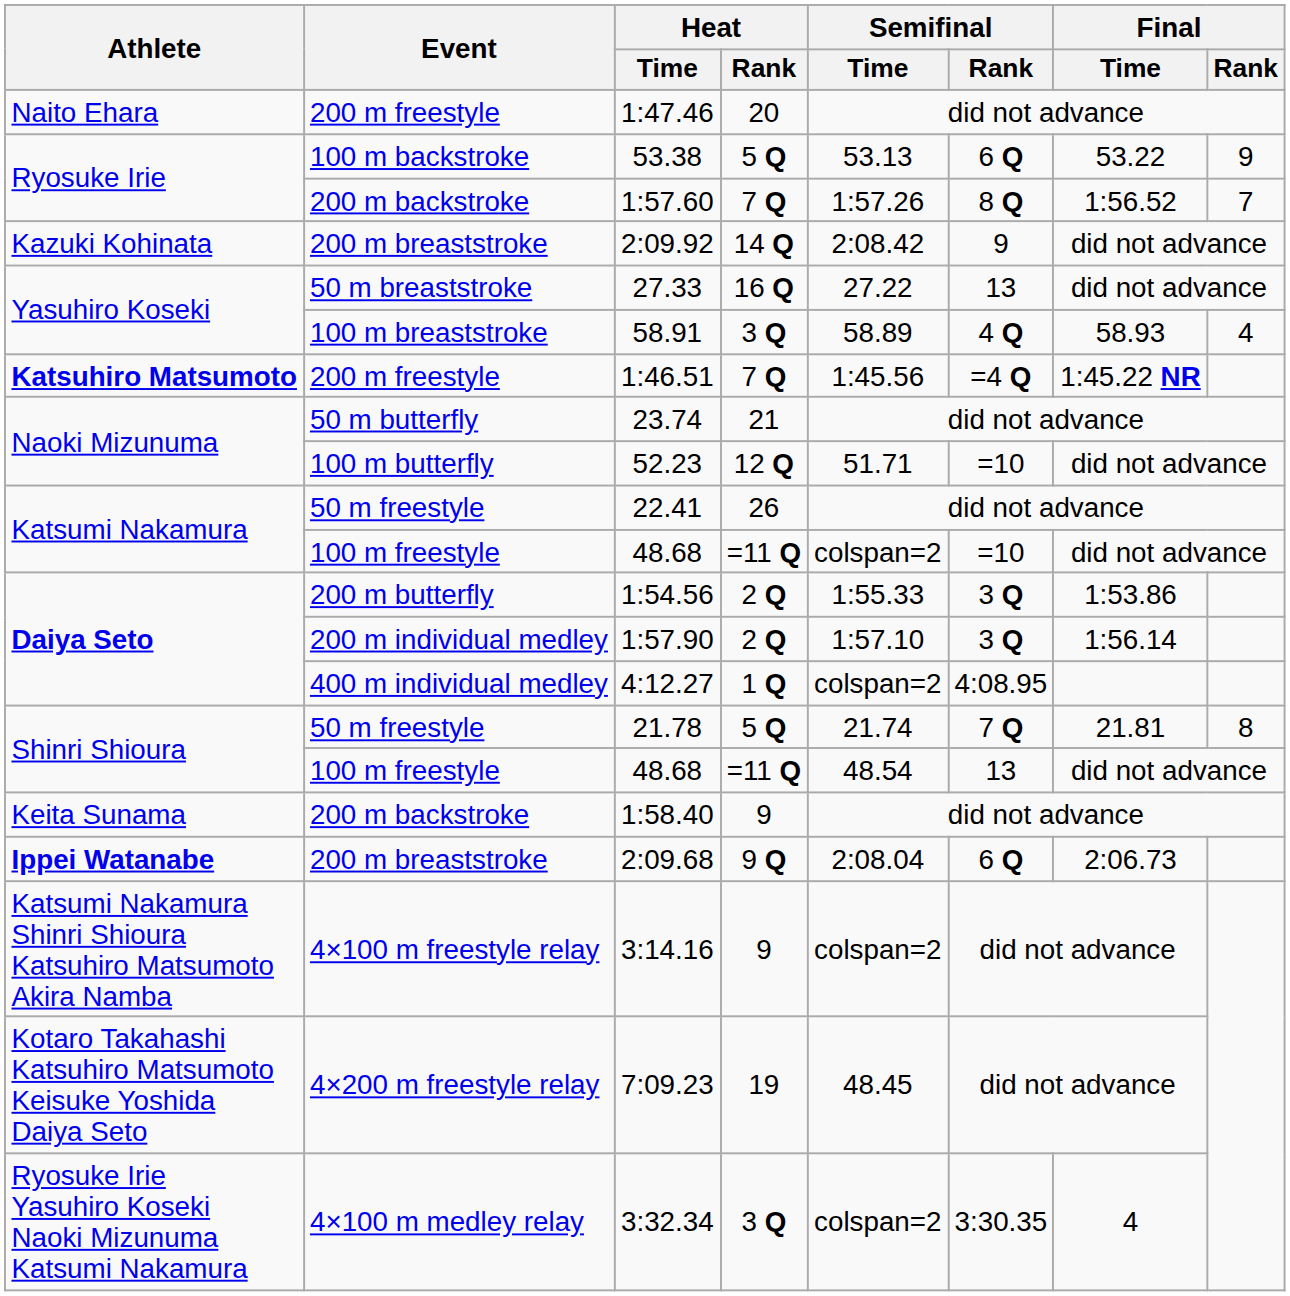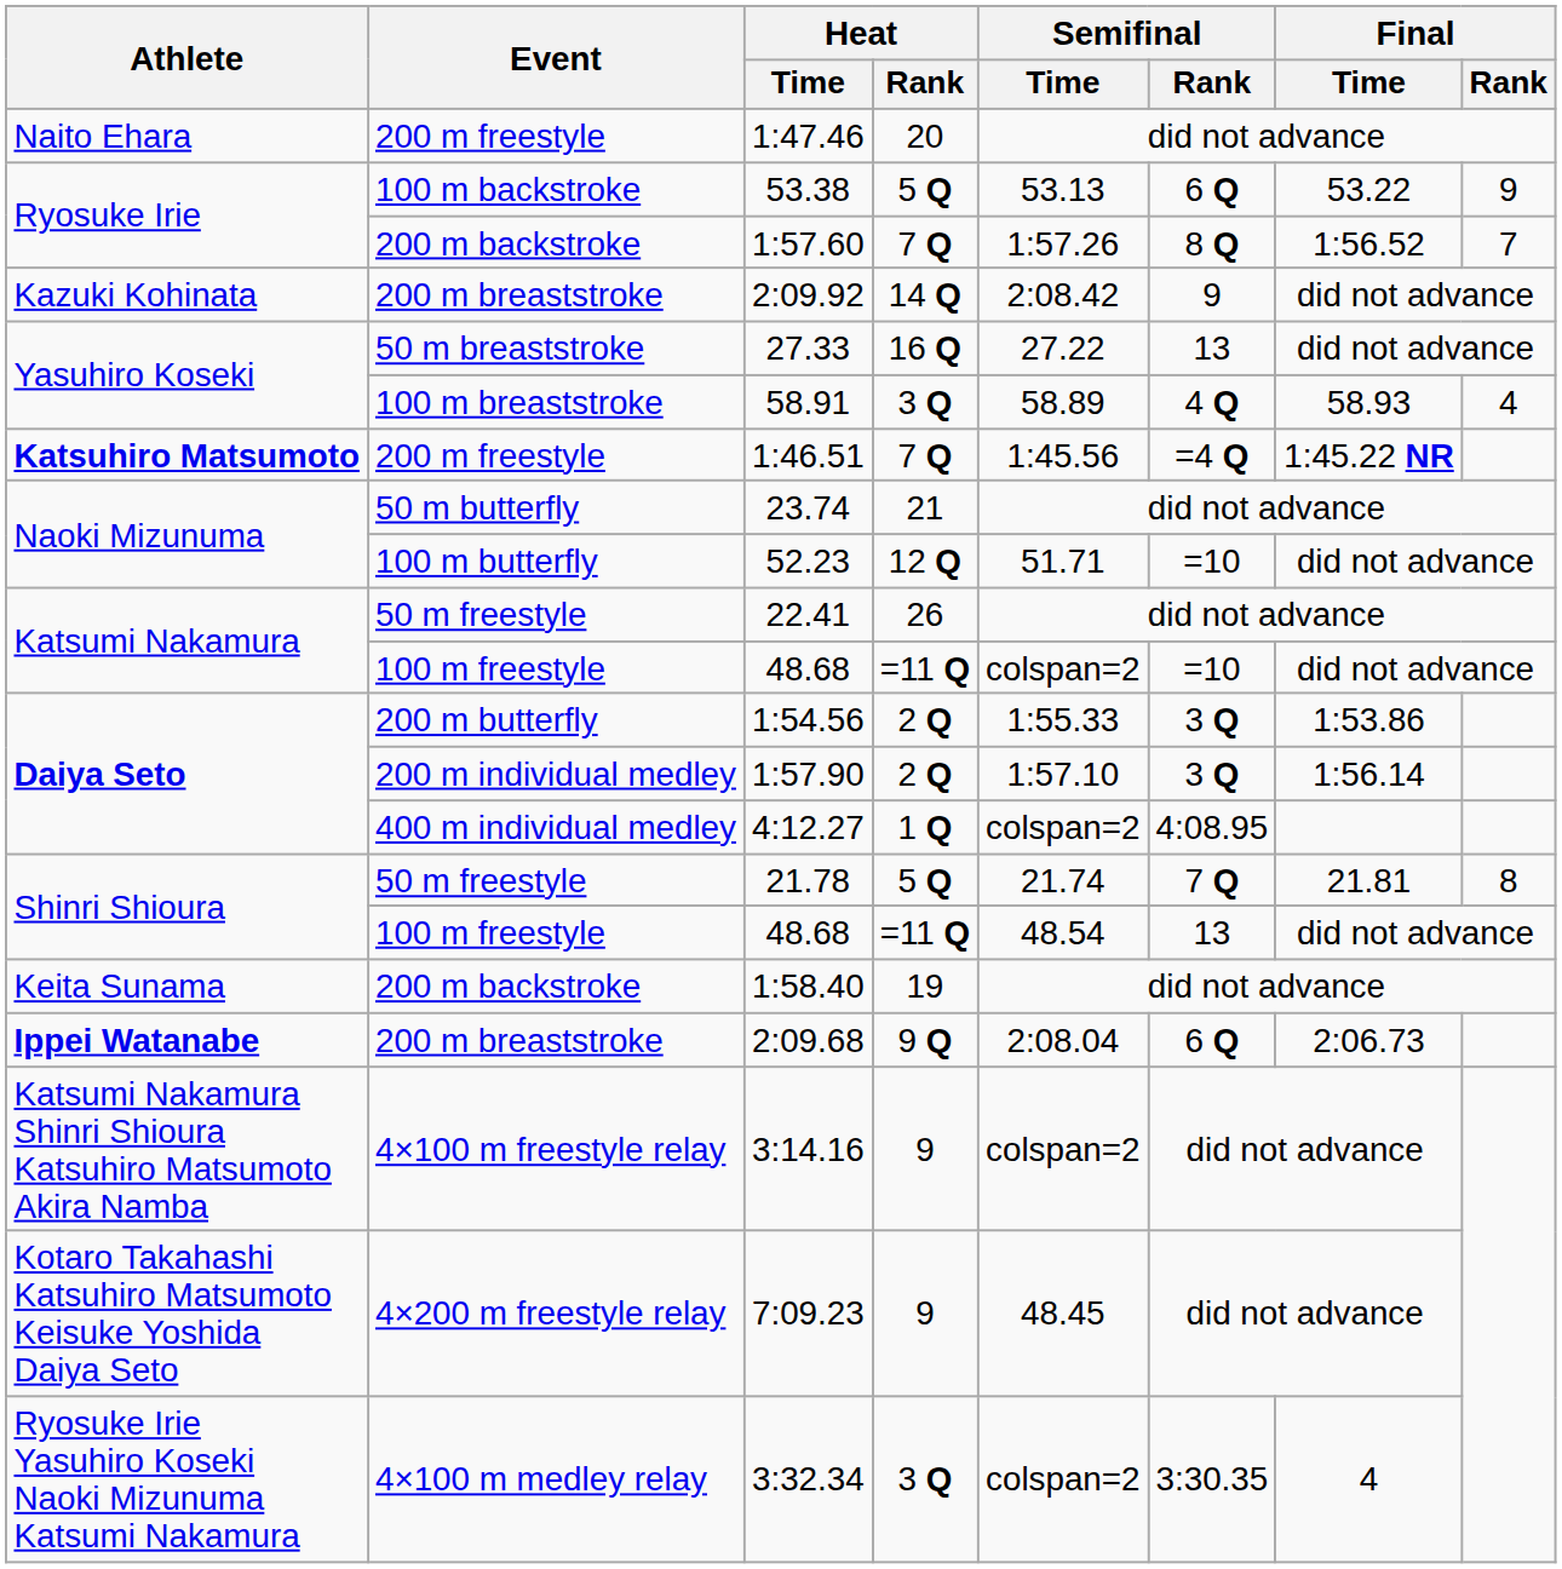1:58.40 | Heat / Rank: 9 -> 19
7:09.23 | Heat / Rank: 19 -> 9
